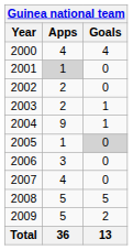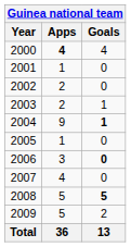2000 | Apps: normal -> bold
2001 | Apps: lightgrey background -> no background
2004 | Goals: normal -> bold
2005 | Goals: lightgrey background -> no background
2006 | Goals: normal -> bold
2008 | Goals: normal -> bold
